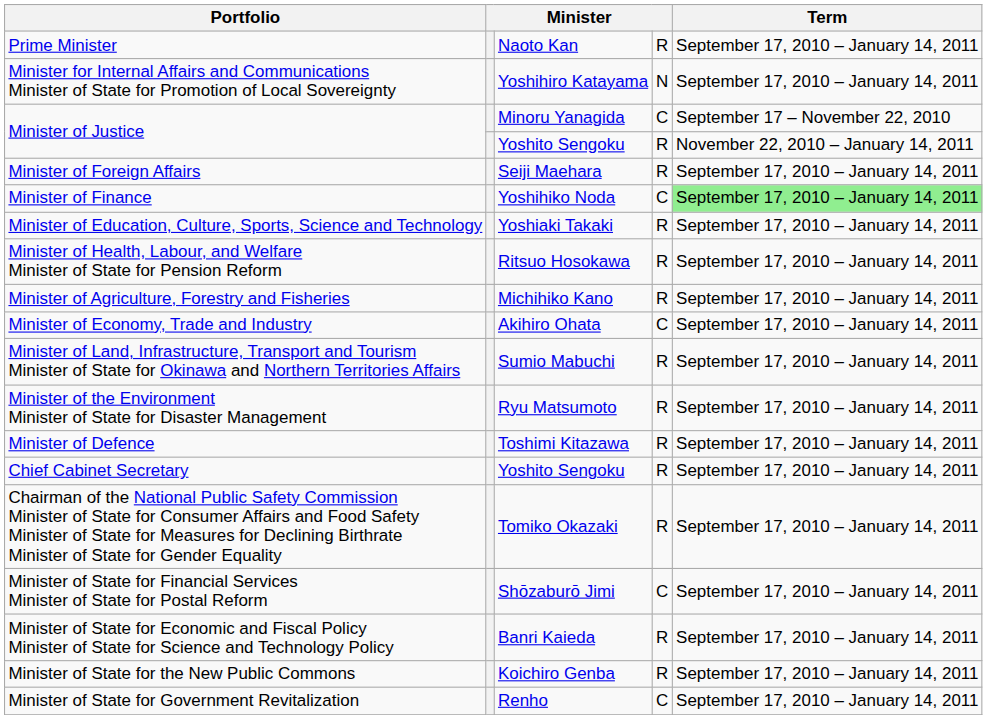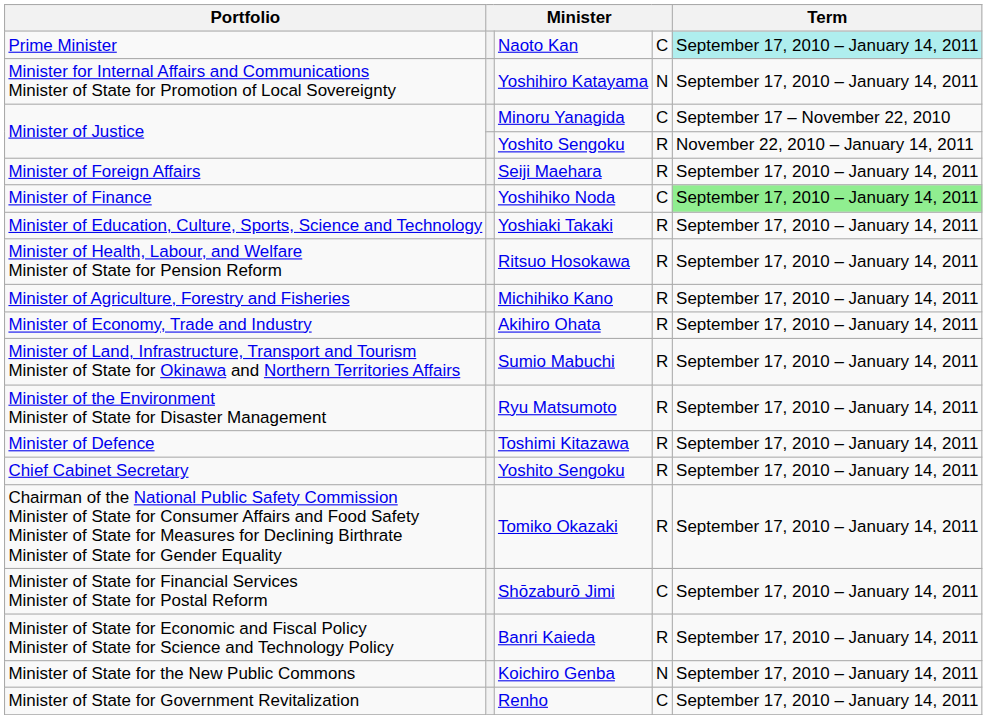Prime Minister | column 4: R -> C
Prime Minister | column 5: no background -> paleturquoise background
Minister of Economy, Trade and Industry | column 4: C -> R
Minister of State for the New Public Commons | column 4: R -> N
